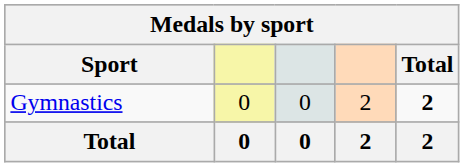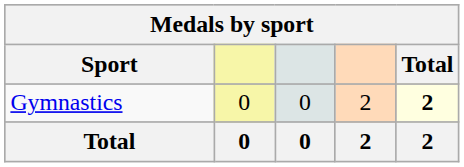Gymnastics | Total: no background -> lightyellow background
